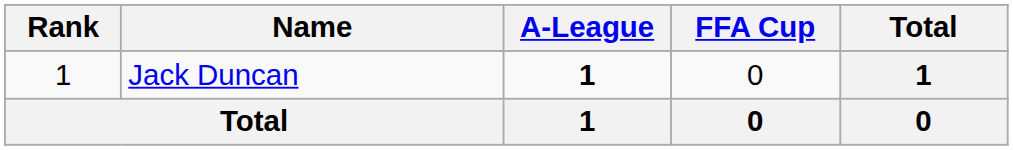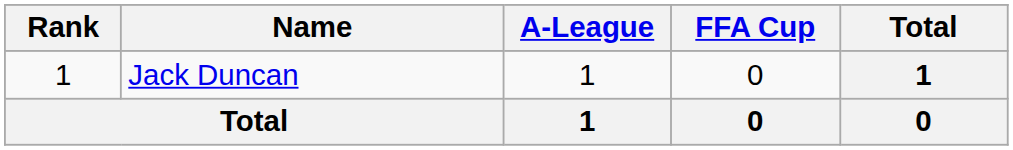Jack Duncan | A-League: bold -> normal
